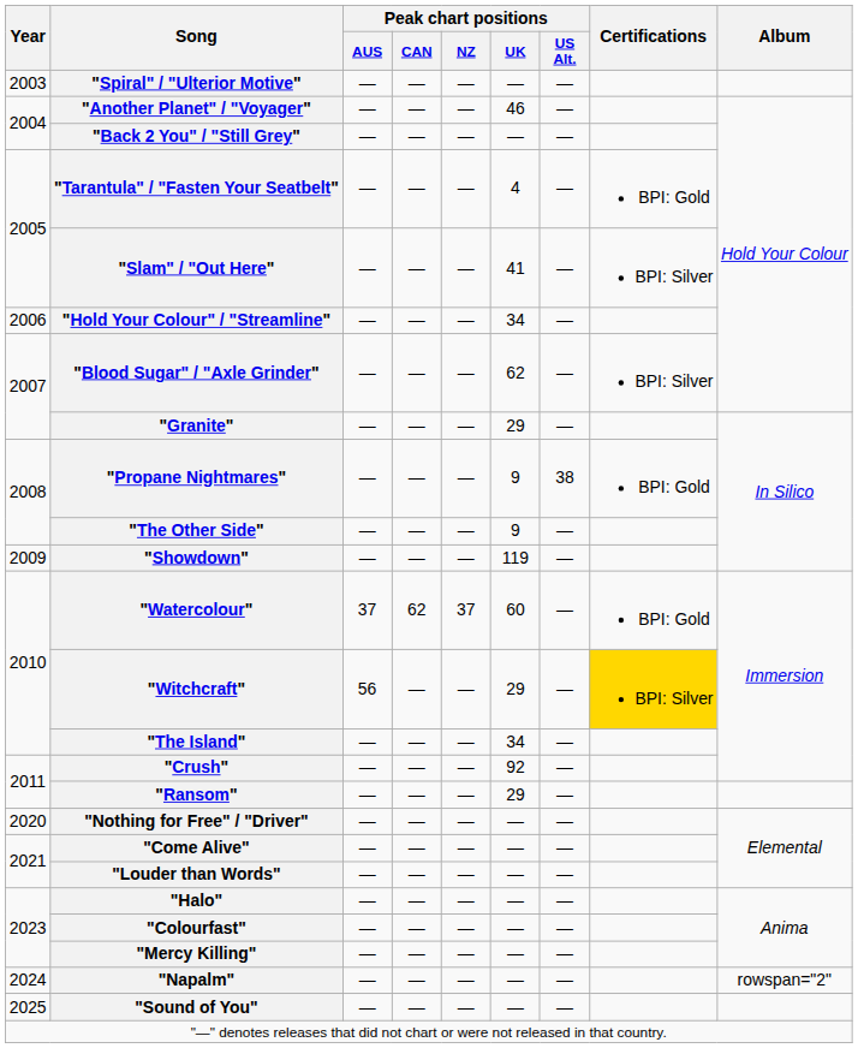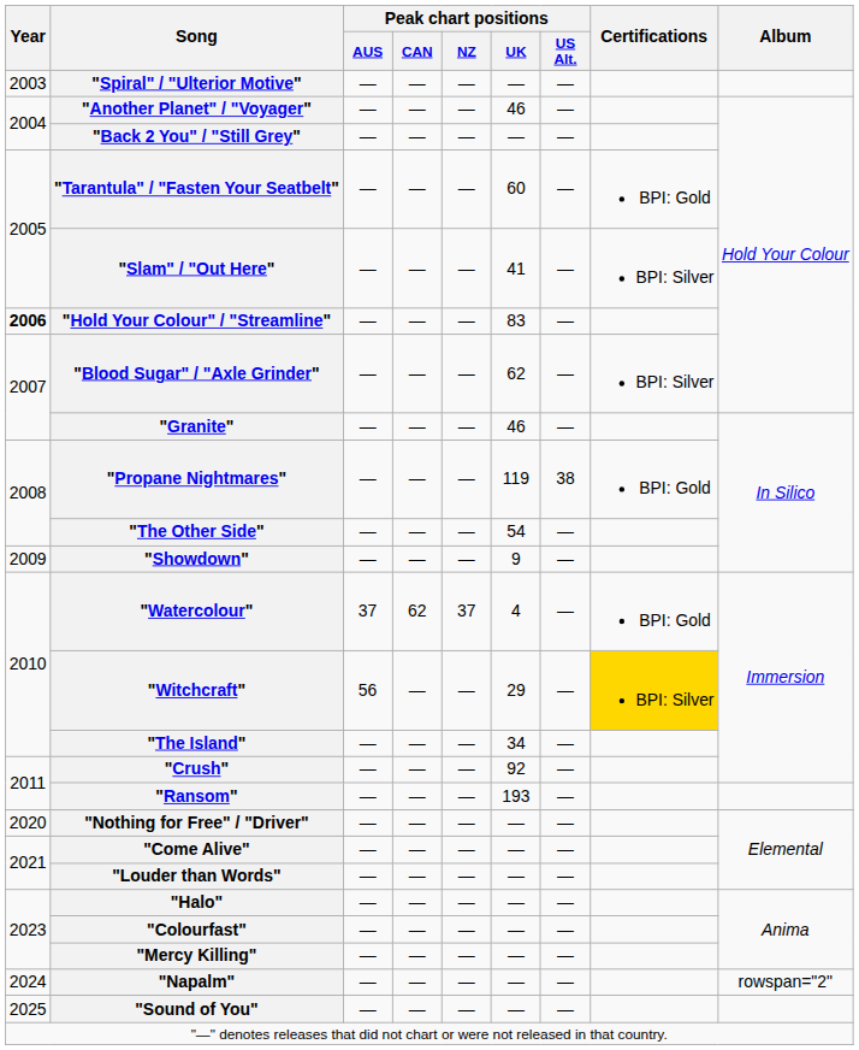"Tarantula" / "Fasten Your Seatbelt" | Peak chart positions / UK: 4 -> 60
"Hold Your Colour" / "Streamline" | Year: normal -> bold
"Hold Your Colour" / "Streamline" | Peak chart positions / UK: 34 -> 83
"Granite" | Peak chart positions / UK: 29 -> 46
"Propane Nightmares" | Peak chart positions / UK: 9 -> 119
"The Other Side" | Peak chart positions / UK: 9 -> 54
"Showdown" | Peak chart positions / UK: 119 -> 9
"Watercolour" | Peak chart positions / UK: 60 -> 4
"Ransom" | Peak chart positions / UK: 29 -> 193
